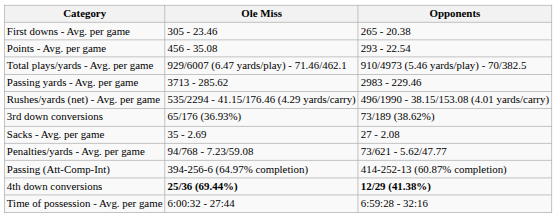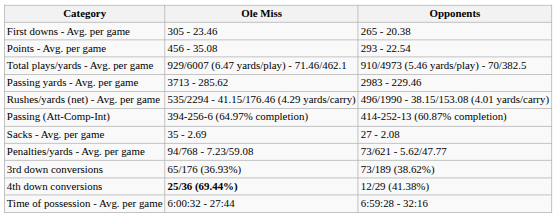rows swapped: Passing (Att-Comp-Int) <-> 3rd down conversions
4th down conversions | Opponents: bold -> normal
